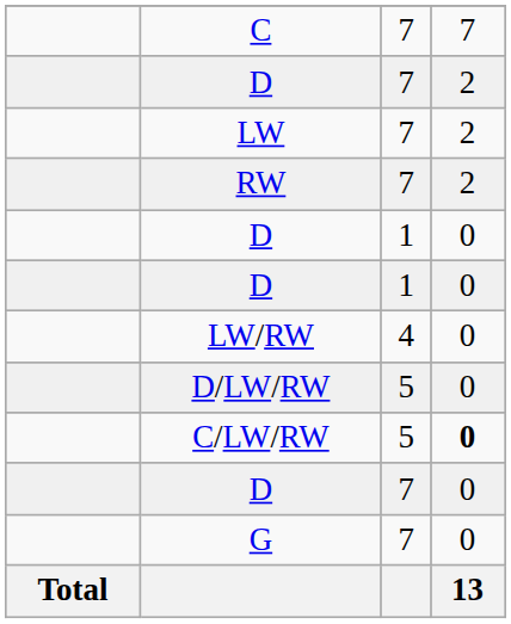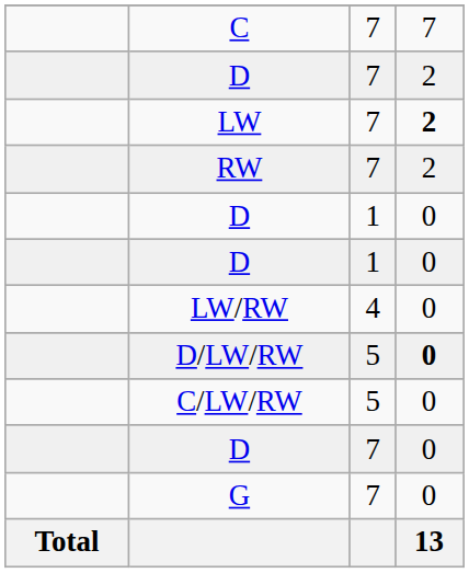LW | column 4: normal -> bold
D/LW/RW | column 4: normal -> bold
C/LW/RW | column 4: bold -> normal
